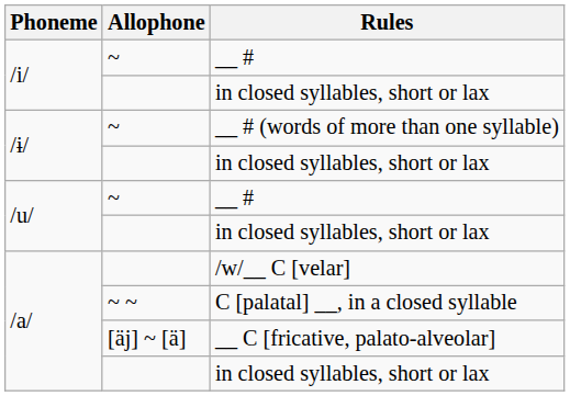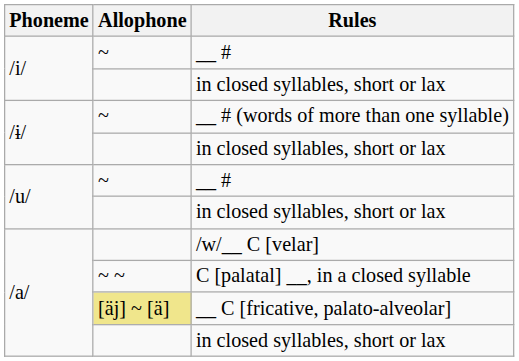__ C [fricative, palato-alveolar] | Allophone: no background -> khaki background
